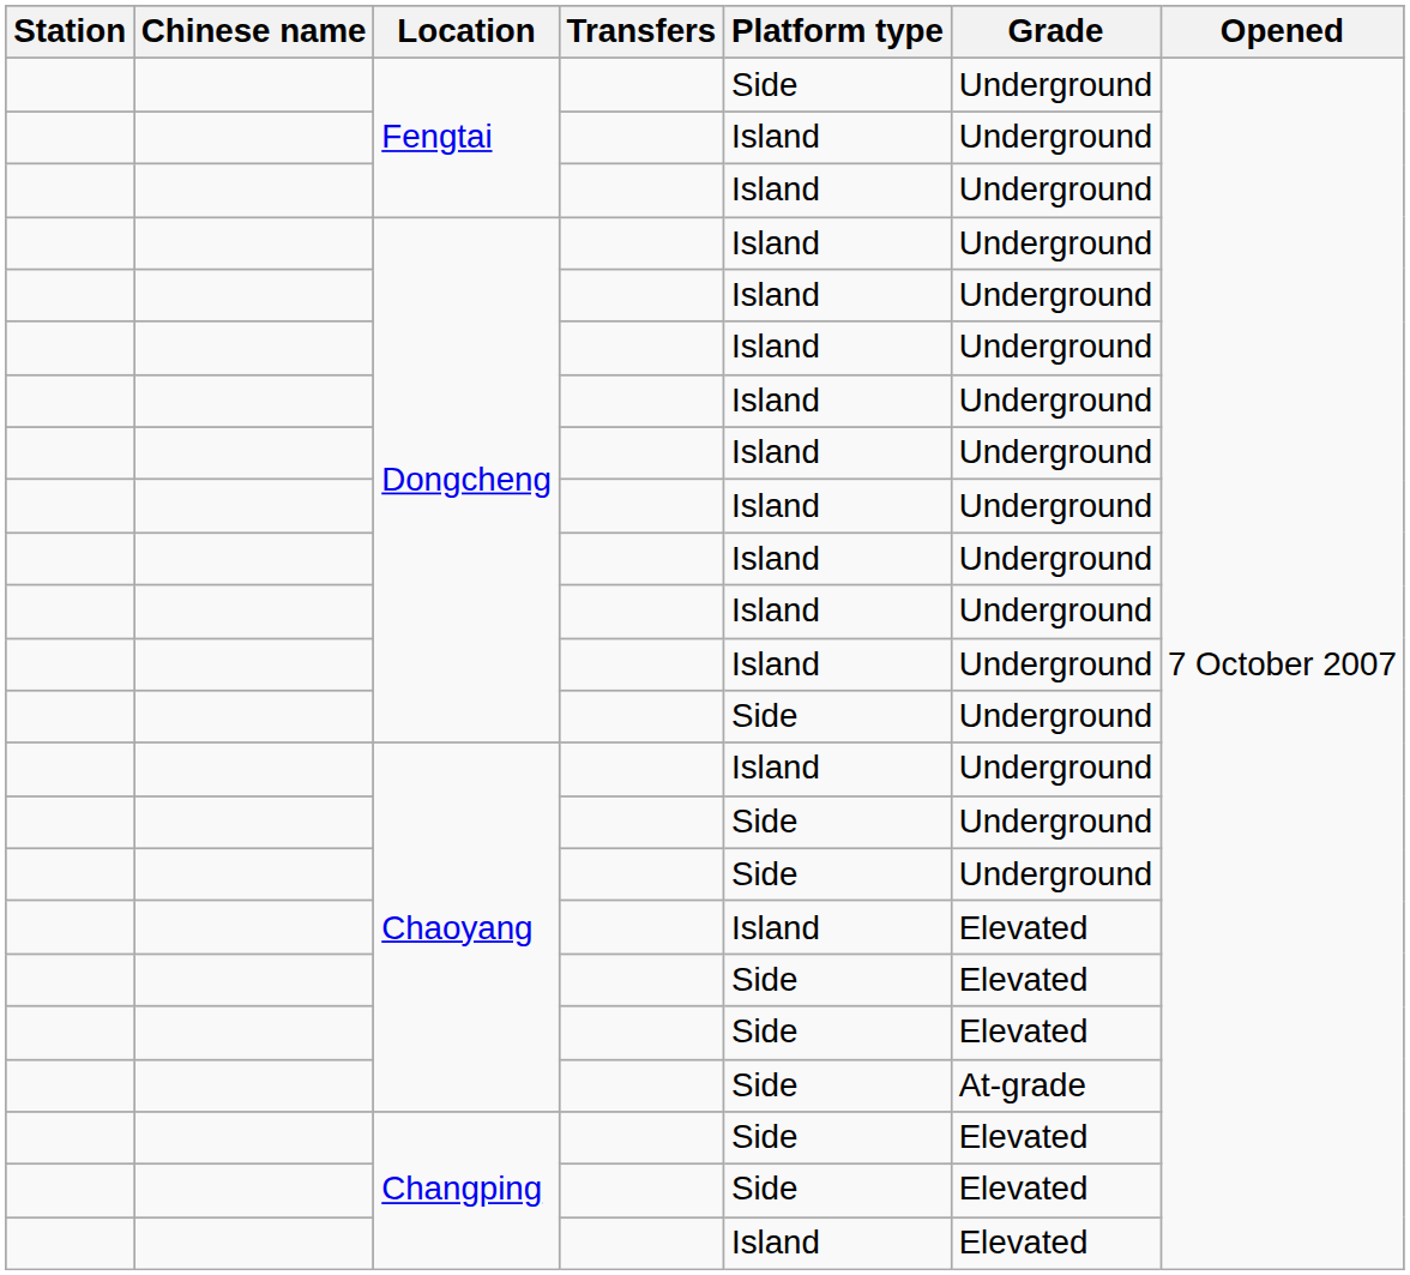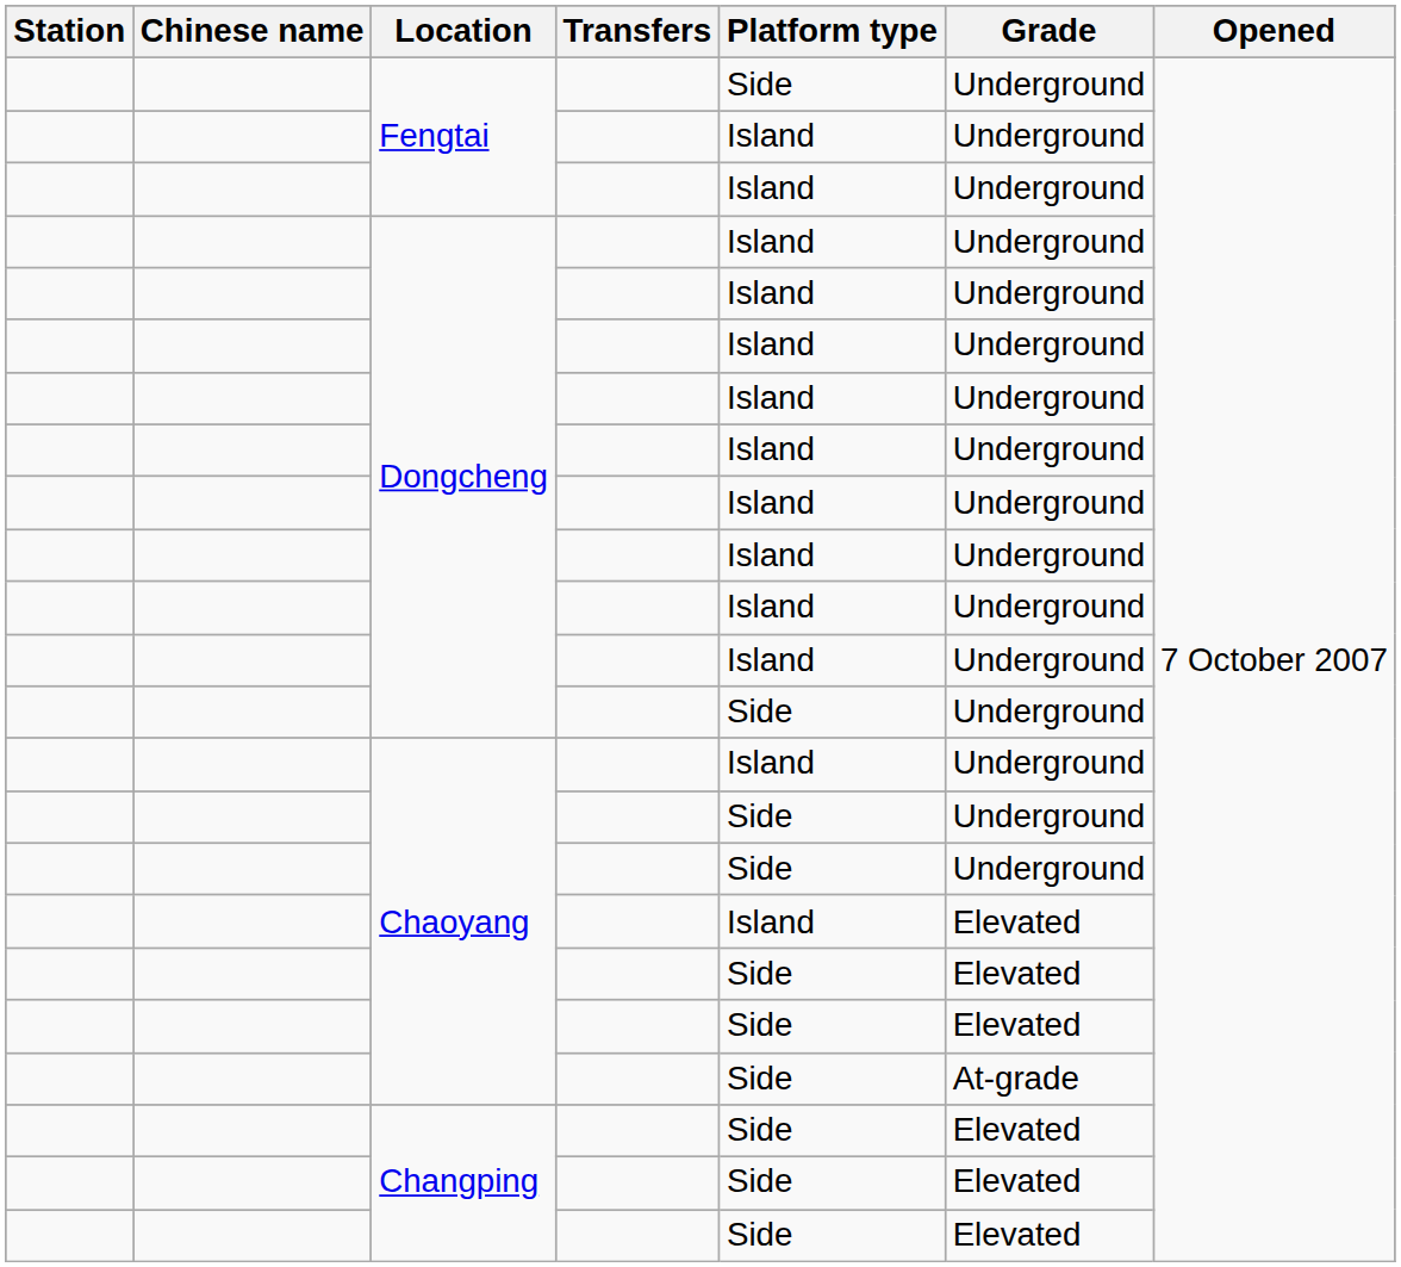row 24 | Platform type: Island -> Side
